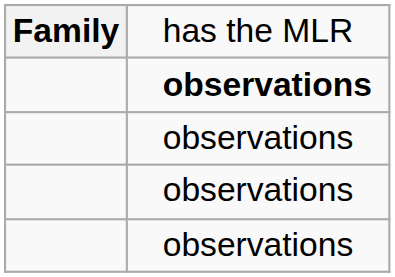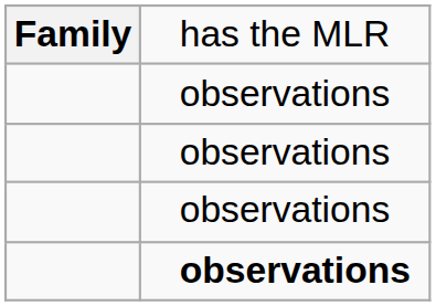row 2 | column 2: bold -> normal
row 5 | column 2: normal -> bold
